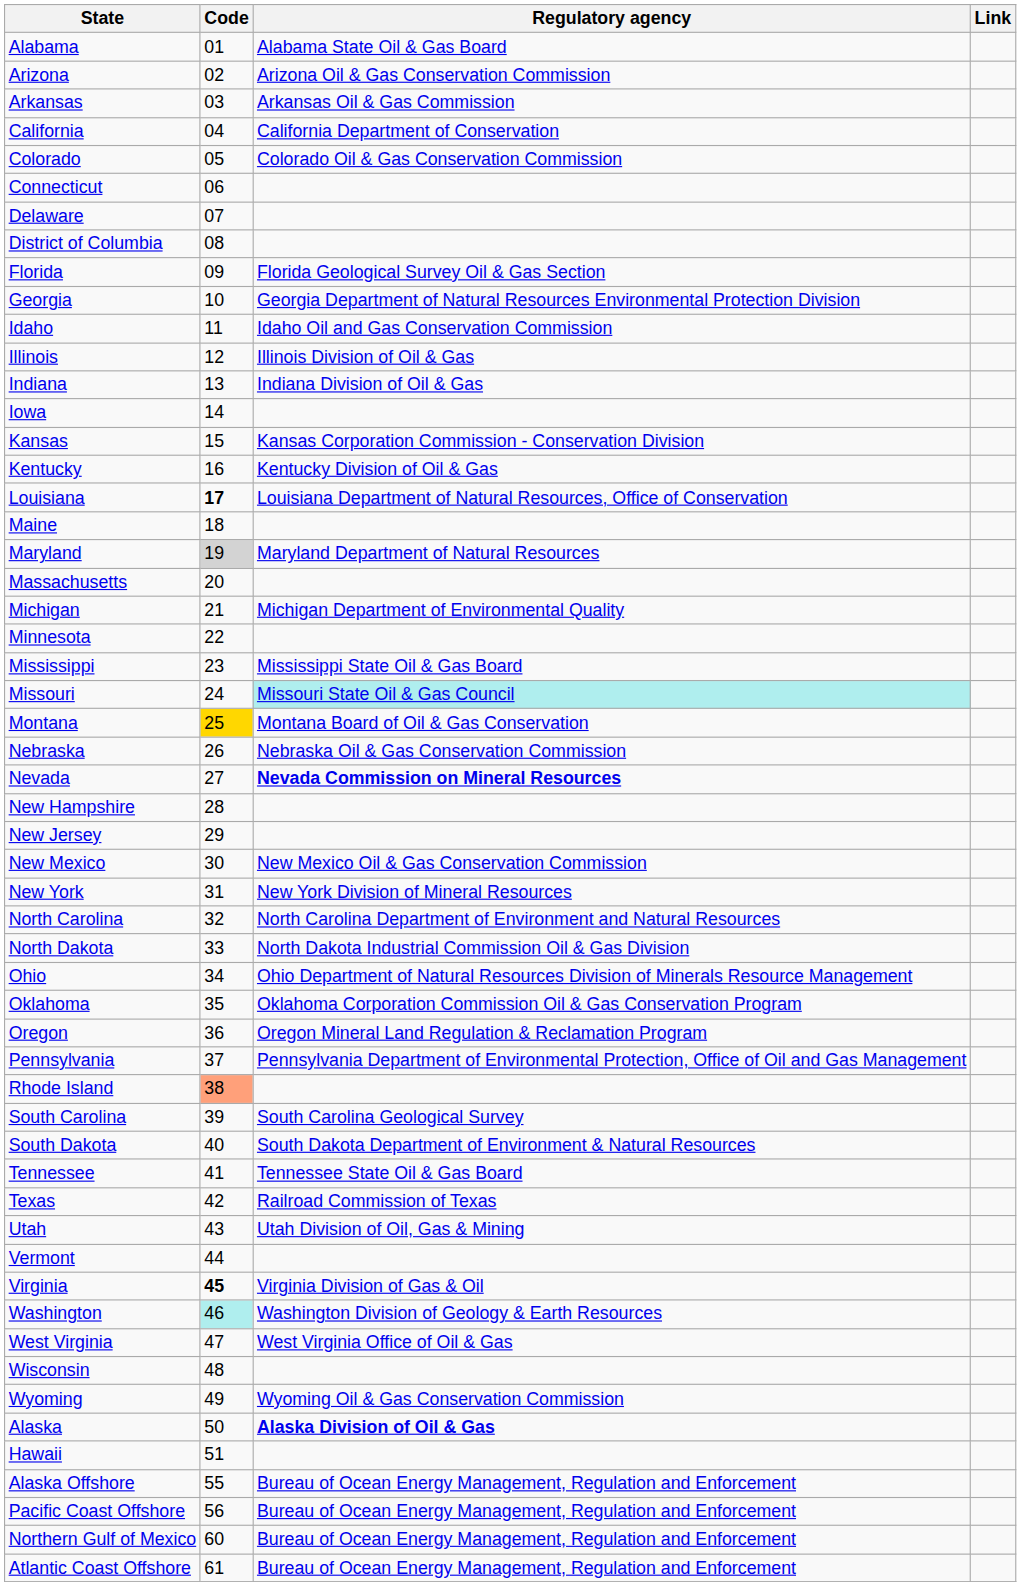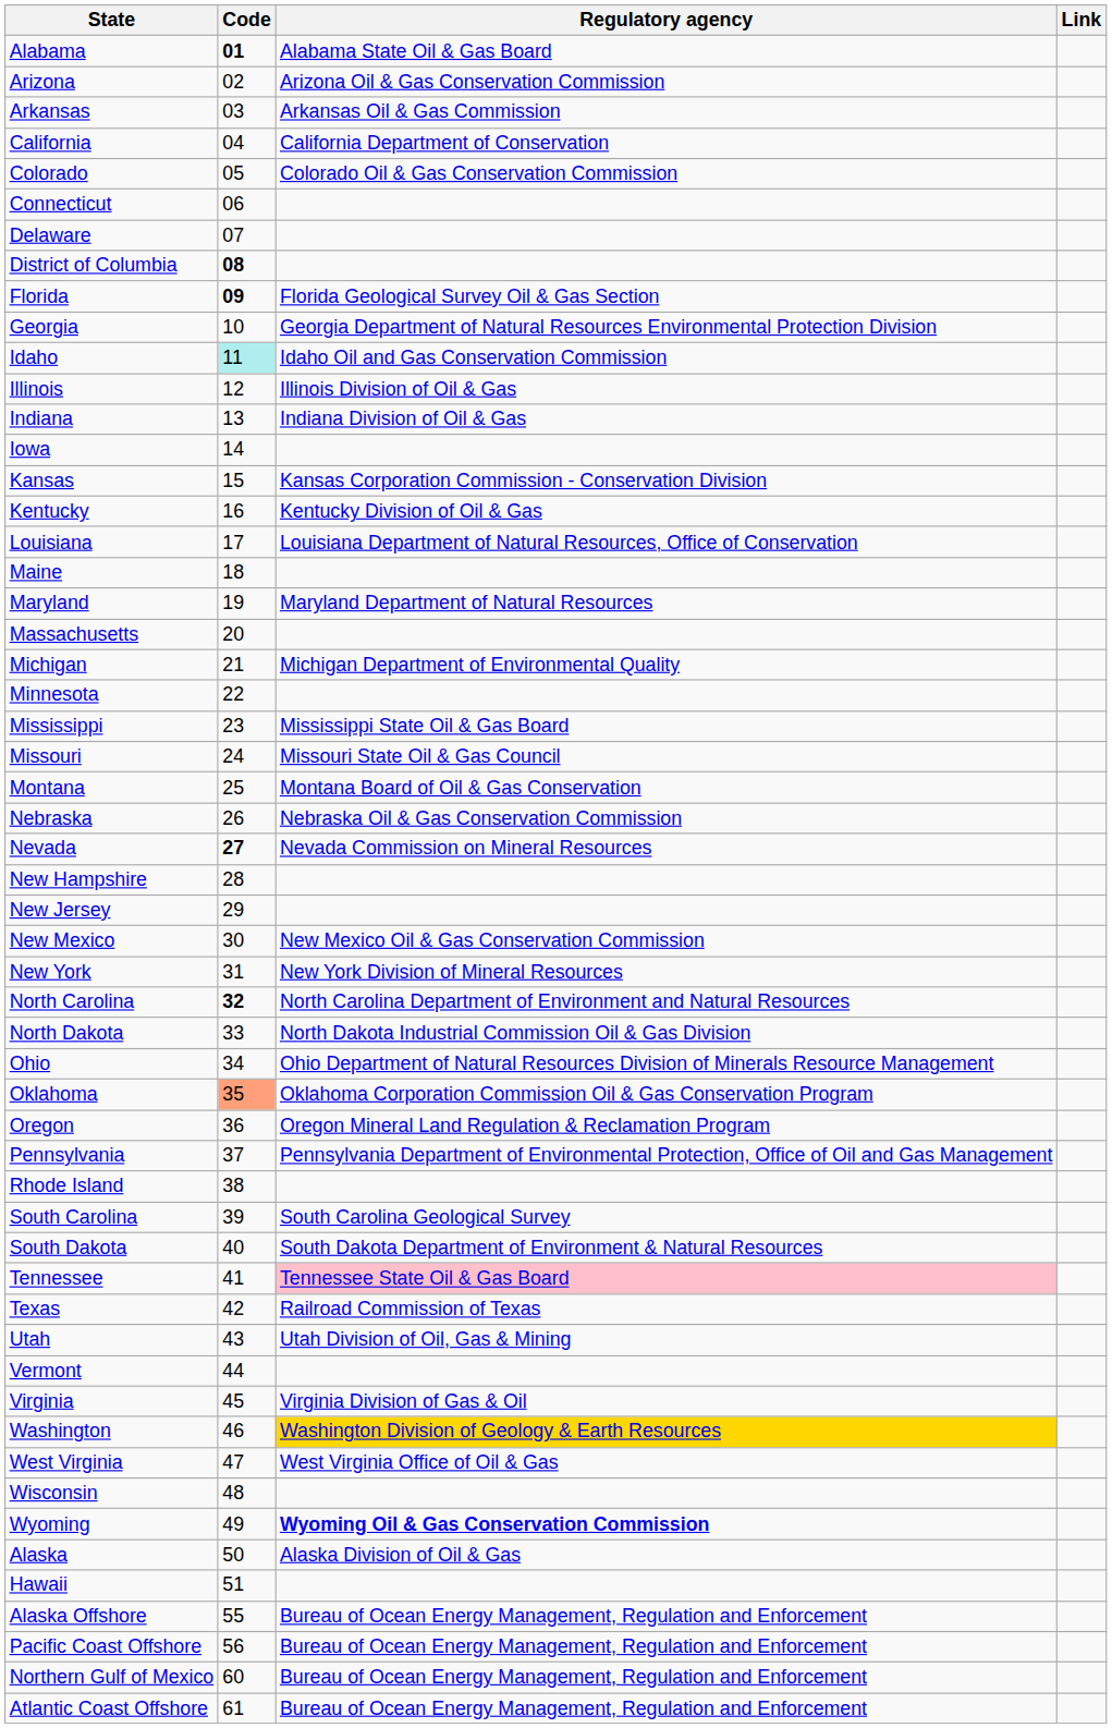Alabama | Code: normal -> bold
District of Columbia | Code: normal -> bold
Florida | Code: normal -> bold
Idaho | Code: no background -> paleturquoise background
Louisiana | Code: bold -> normal
Maryland | Code: lightgrey background -> no background
Missouri | Regulatory agency: paleturquoise background -> no background
Montana | Code: gold background -> no background
Nevada | Code: normal -> bold
Nevada | Regulatory agency: bold -> normal
North Carolina | Code: normal -> bold
Oklahoma | Code: no background -> lightsalmon background
Rhode Island | Code: lightsalmon background -> no background
Tennessee | Regulatory agency: no background -> pink background
Virginia | Code: bold -> normal
Washington | Code: paleturquoise background -> no background
Washington | Regulatory agency: no background -> gold background
Wyoming | Regulatory agency: normal -> bold
Alaska | Regulatory agency: bold -> normal
